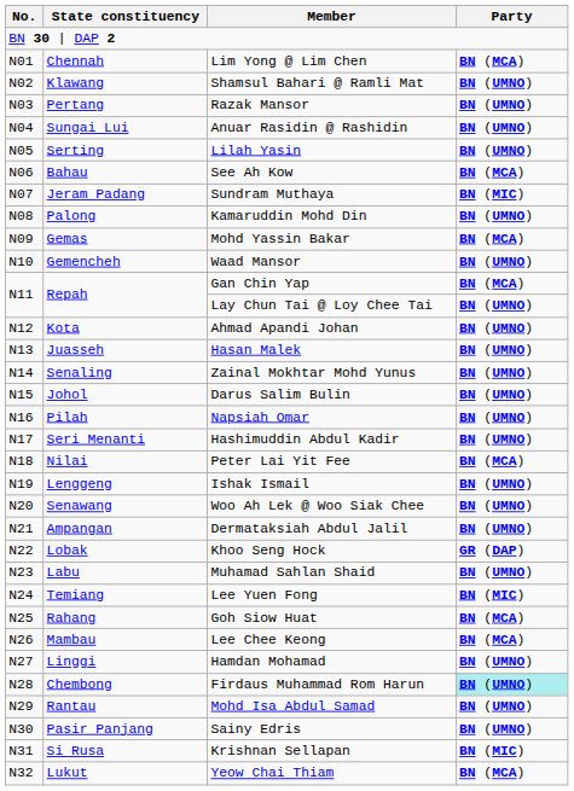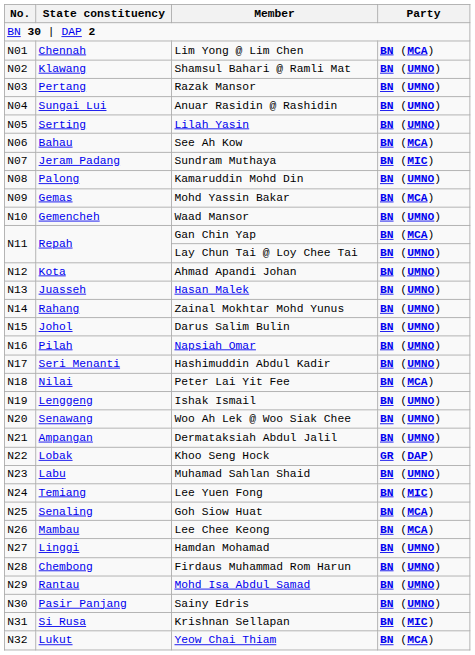Zainal Mokhtar Mohd Yunus | State constituency: Senaling -> Rahang
Goh Siow Huat | State constituency: Rahang -> Senaling
Firdaus Muhammad Rom Harun | Party: paleturquoise background -> no background
